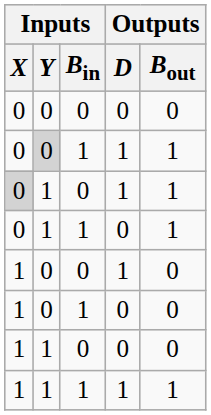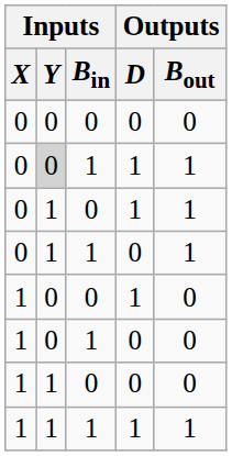row 5 | Inputs / X: lightgrey background -> no background
